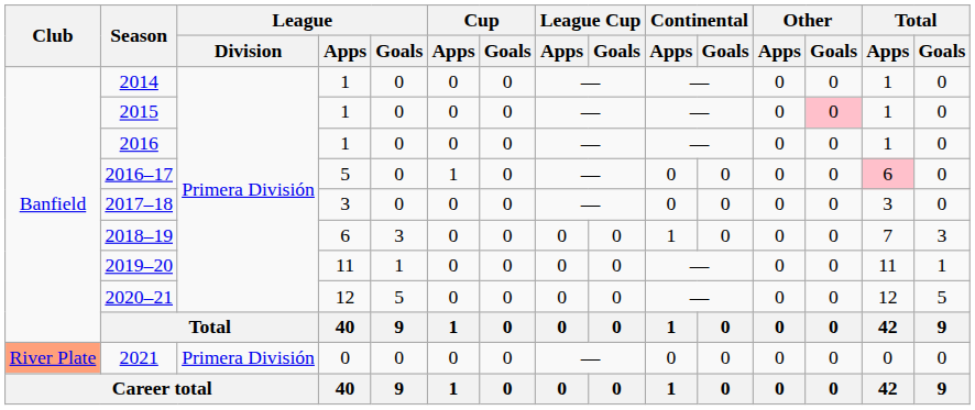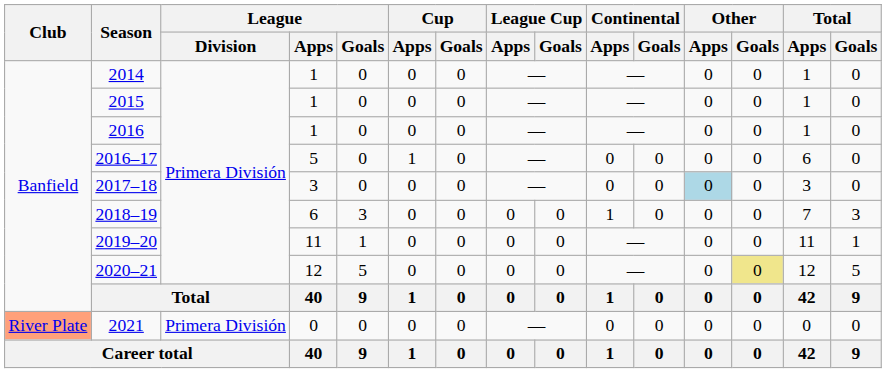2015 | Other / Goals: pink background -> no background
2016–17 | Total / Apps: pink background -> no background
2017–18 | Other / Apps: no background -> lightblue background
2020–21 | Other / Goals: no background -> khaki background
